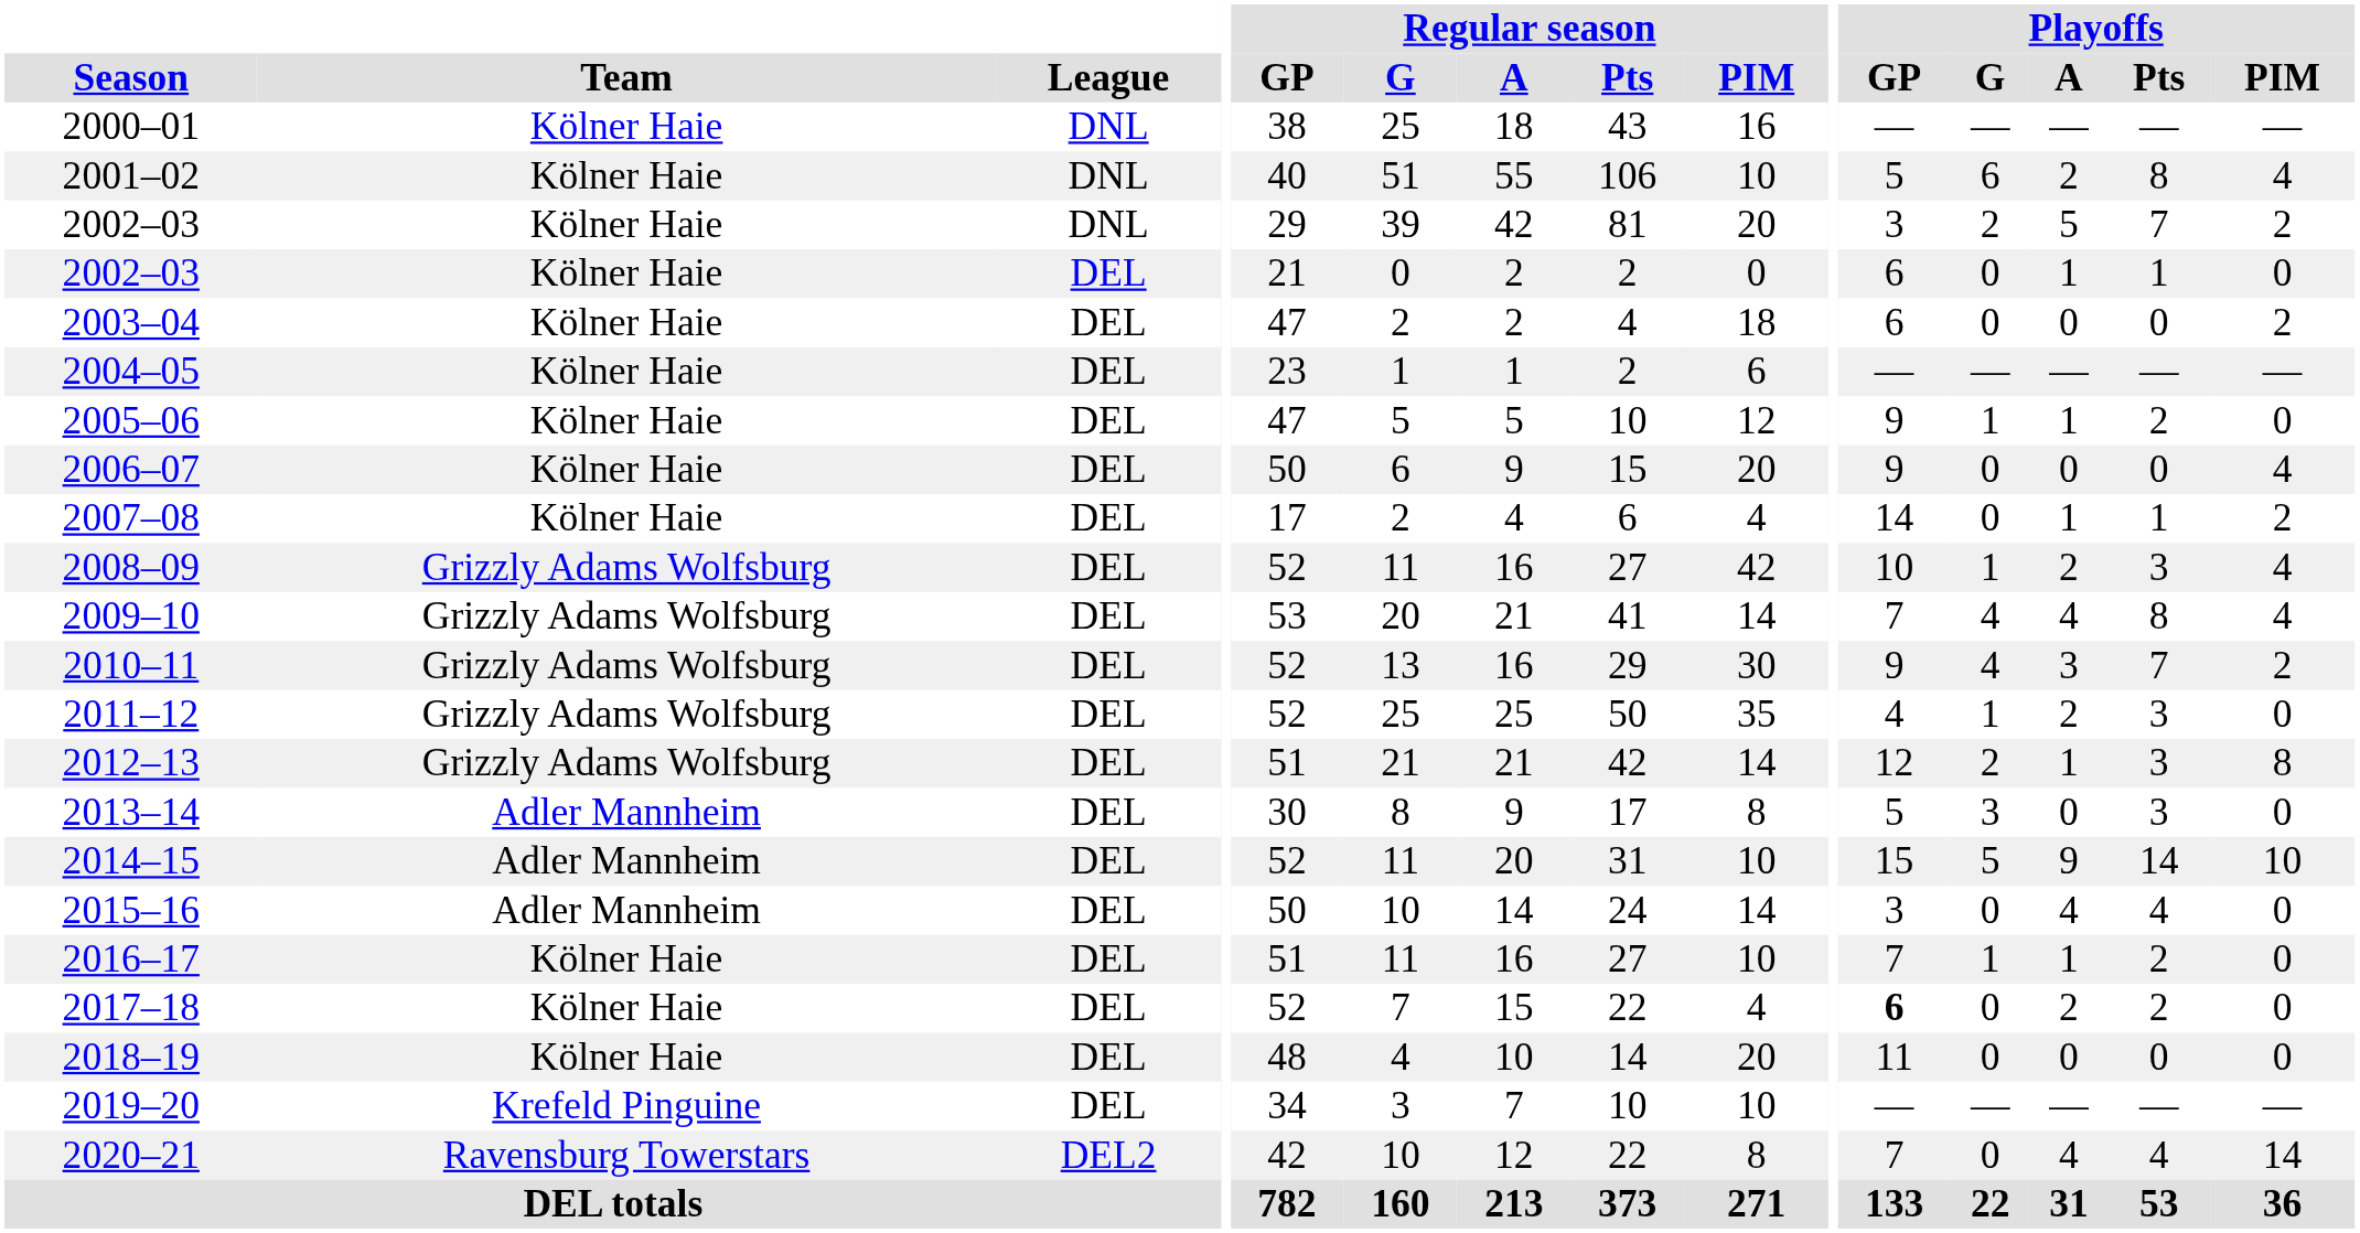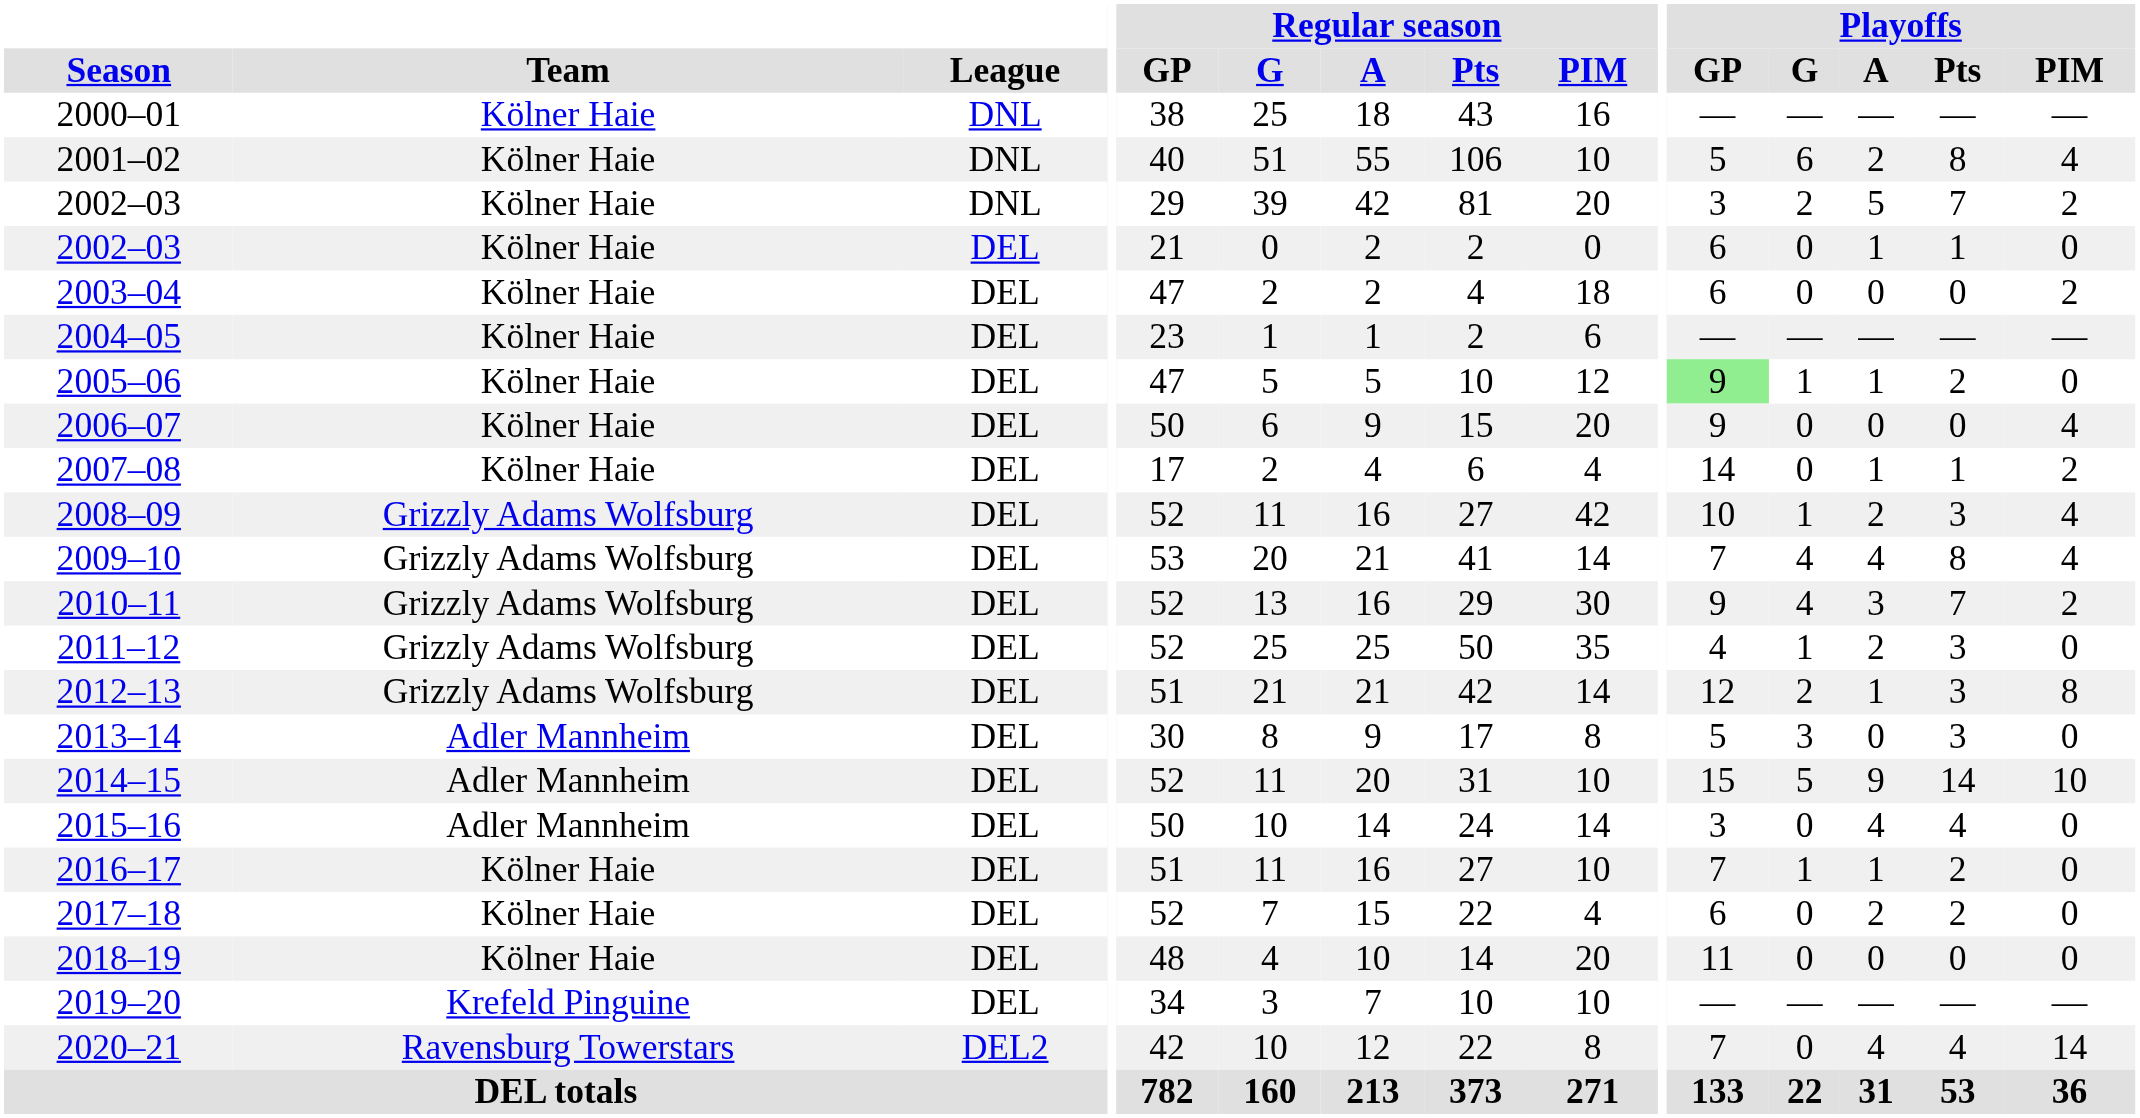2005–06 | Playoffs / GP: no background -> lightgreen background
2017–18 | Playoffs / GP: bold -> normal
